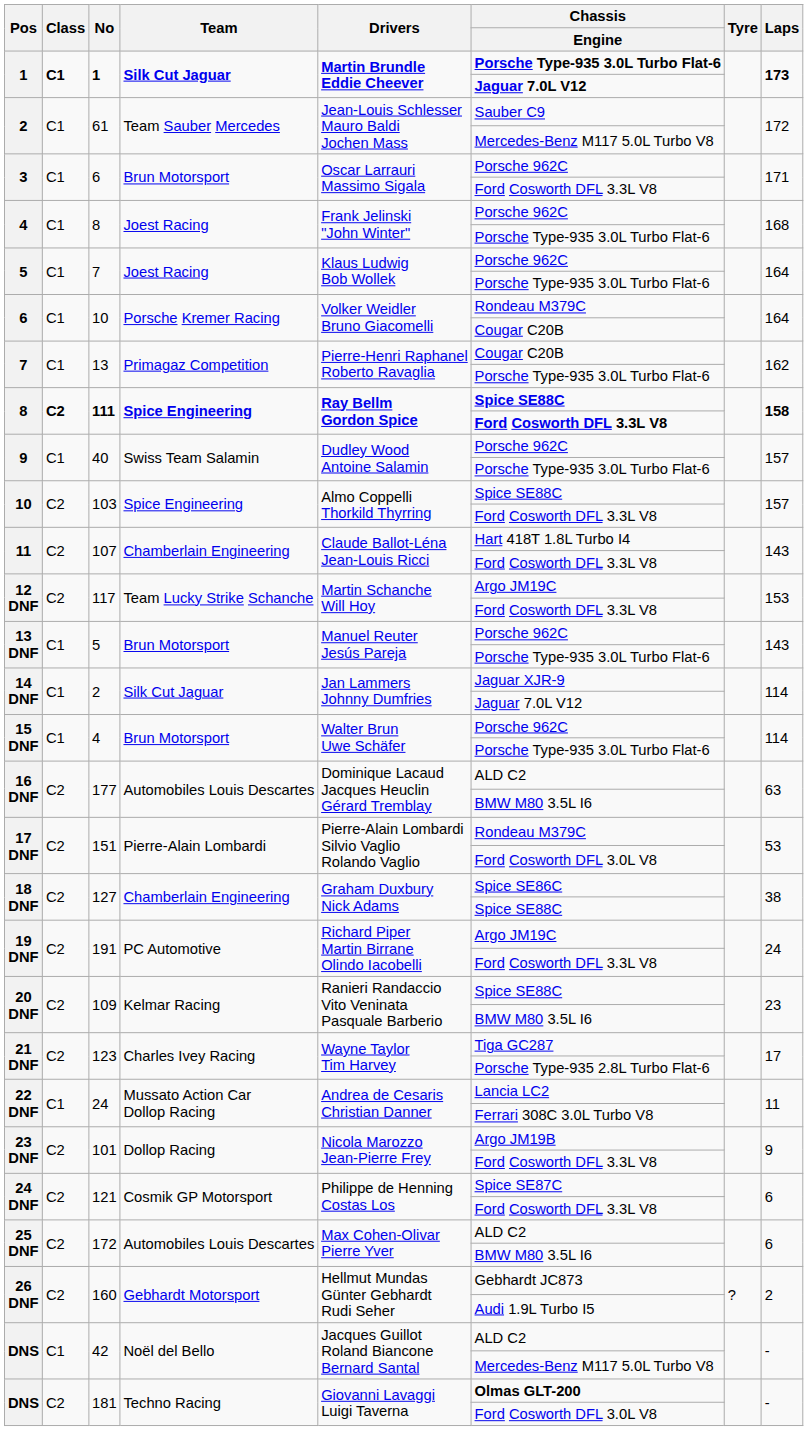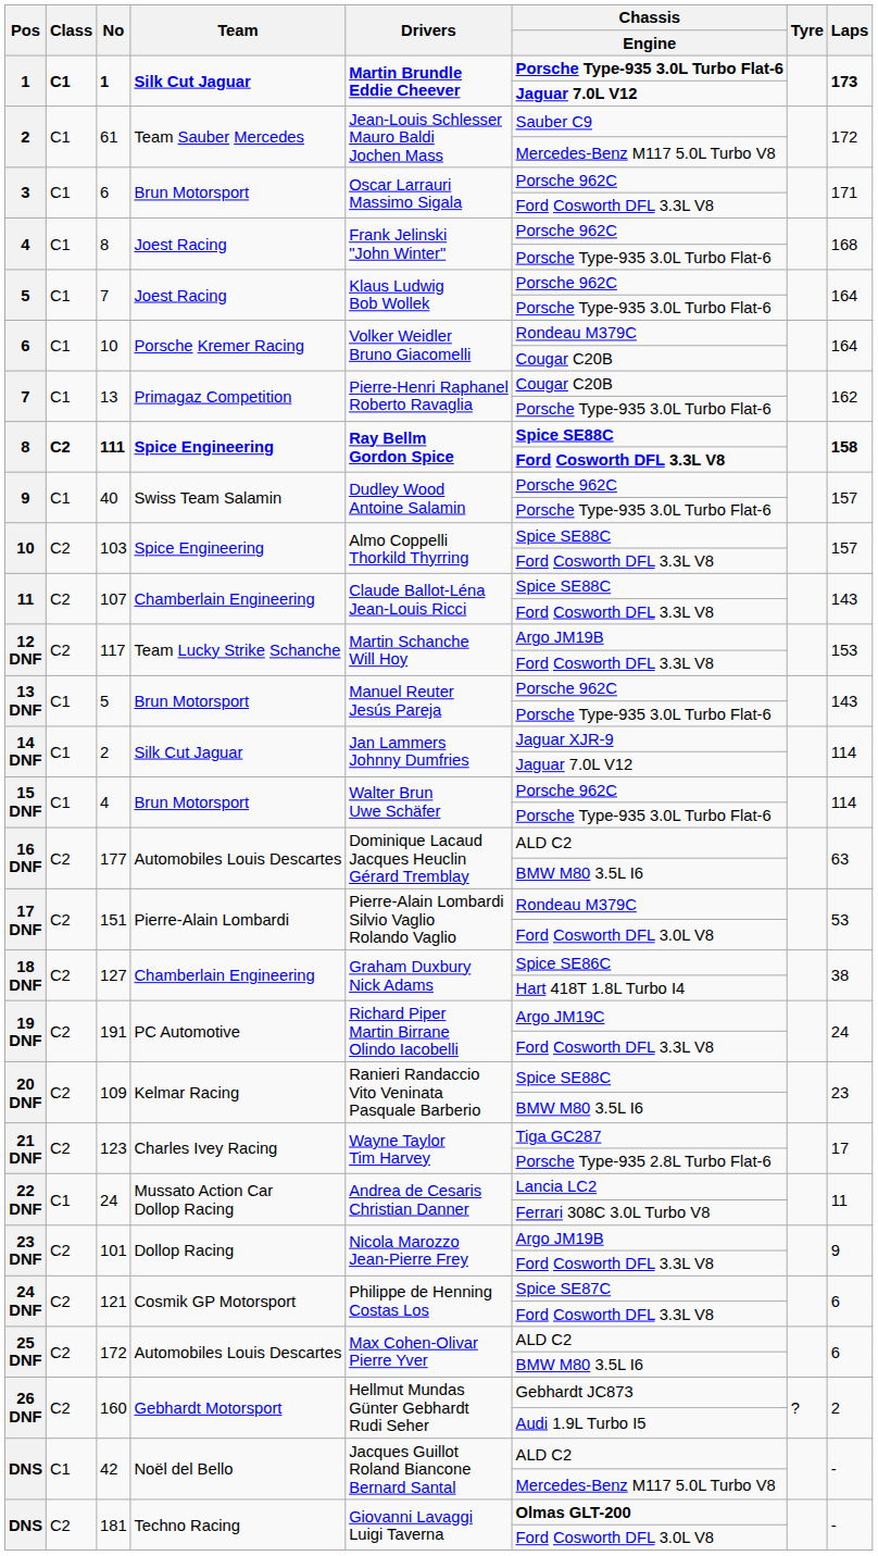row 23 | Chassis / Engine: Hart 418T 1.8L Turbo I4 -> Spice SE88C
row 25 | Chassis / Engine: Argo JM19C -> Argo JM19B
row 38 | Chassis / Engine: Spice SE88C -> Hart 418T 1.8L Turbo I4
